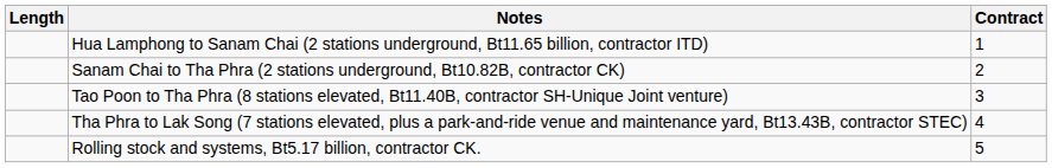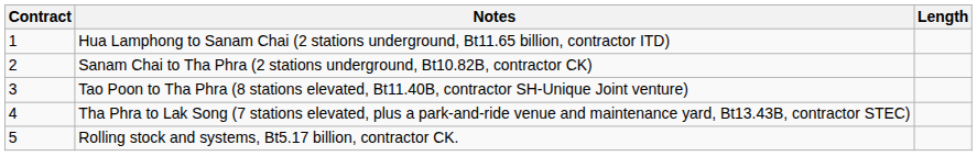columns swapped: Contract <-> Length
